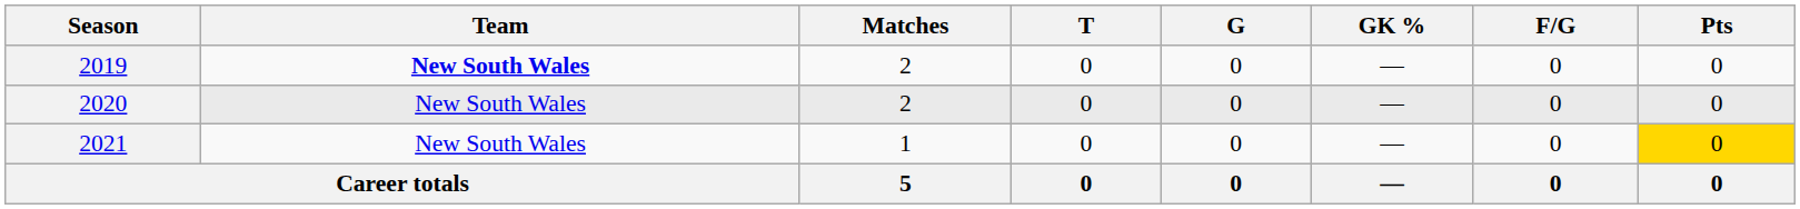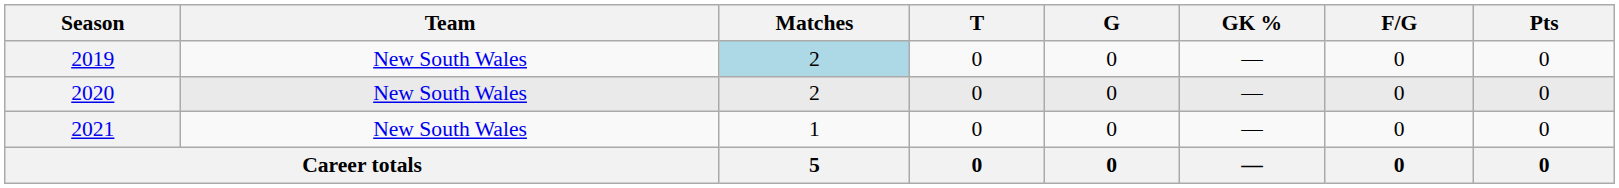2019 | Team: bold -> normal
2019 | Matches: no background -> lightblue background
2021 | Pts: gold background -> no background
